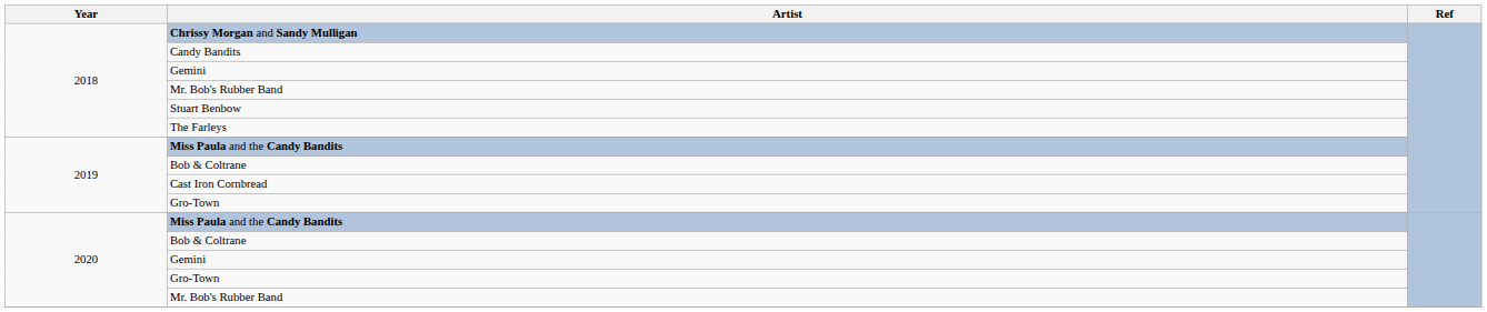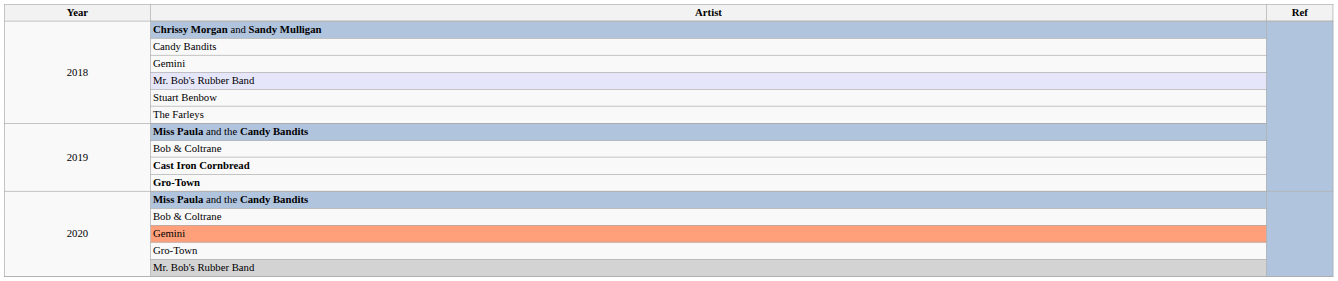2018 / Mr. Bob's Rubber Band | Artist: no background -> lavender background
Cast Iron Cornbread | Artist: normal -> bold
2019 / Gro-Town | Artist: normal -> bold
2020 / Gemini | Artist: no background -> lightsalmon background
2020 / Mr. Bob's Rubber Band | Artist: no background -> lightgrey background
